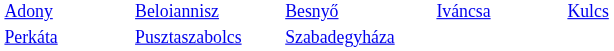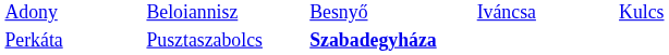Perkáta | column 3: normal -> bold
